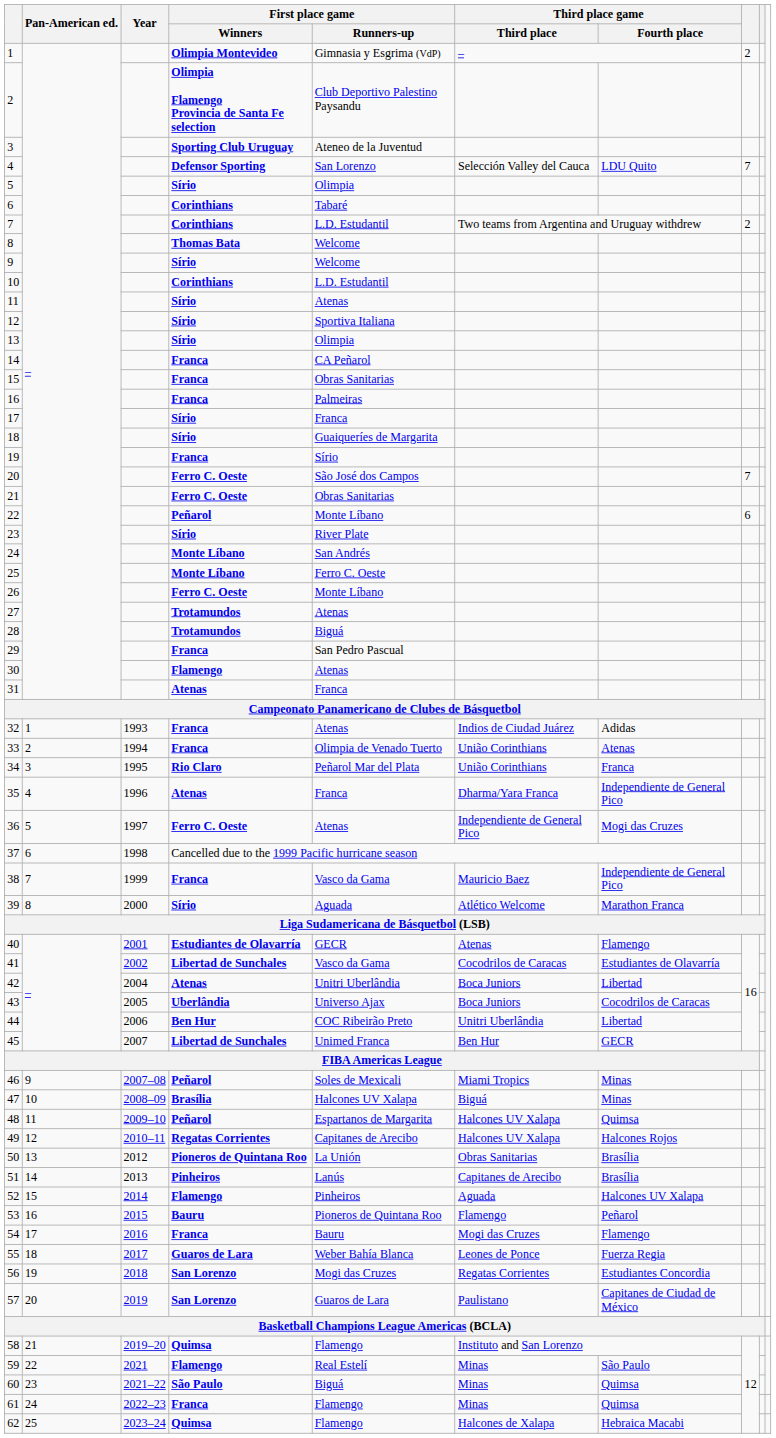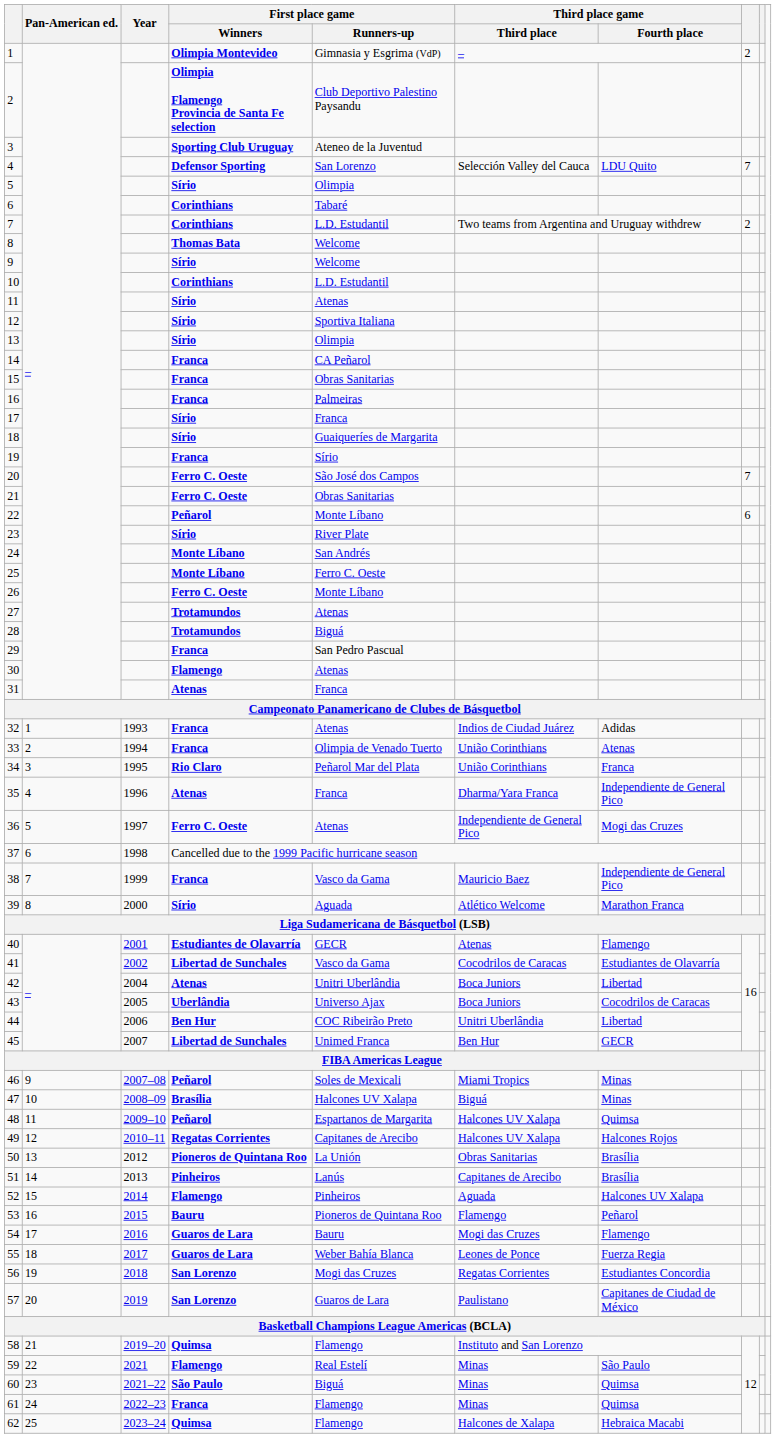54 | First place game / Winners: Franca -> Guaros de Lara
